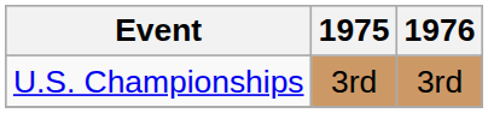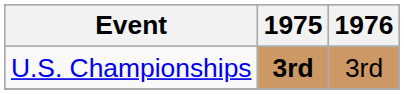U.S. Championships | 1975: normal -> bold
